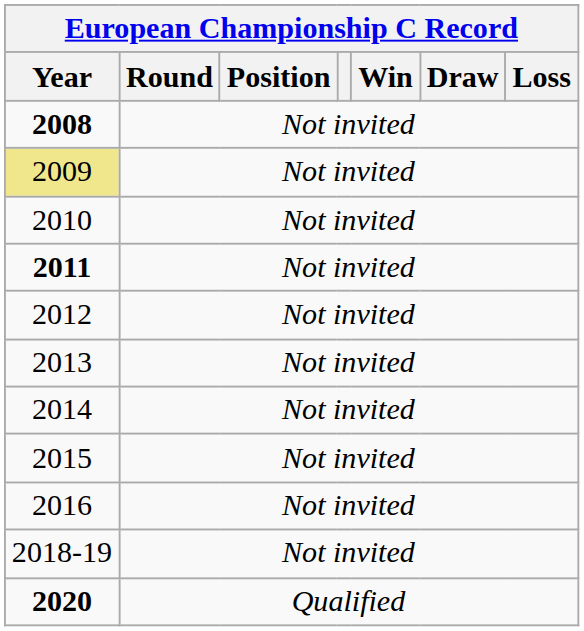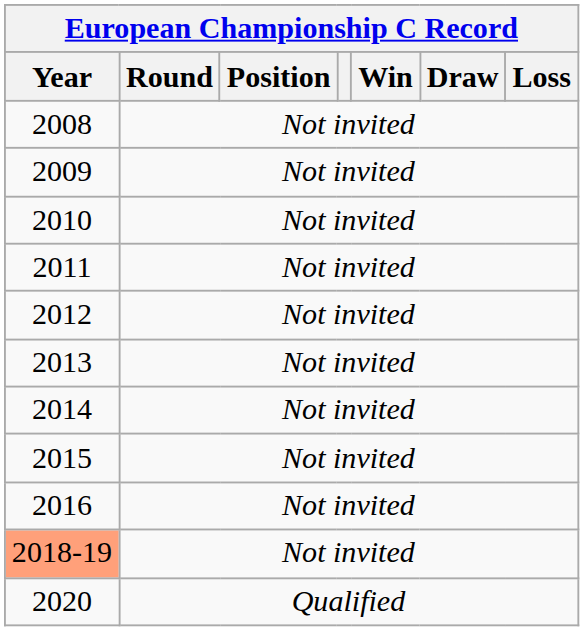2008 | Year: bold -> normal
2009 | Year: khaki background -> no background
2011 | Year: bold -> normal
2018-19 | Year: no background -> lightsalmon background
2020 | Year: bold -> normal
